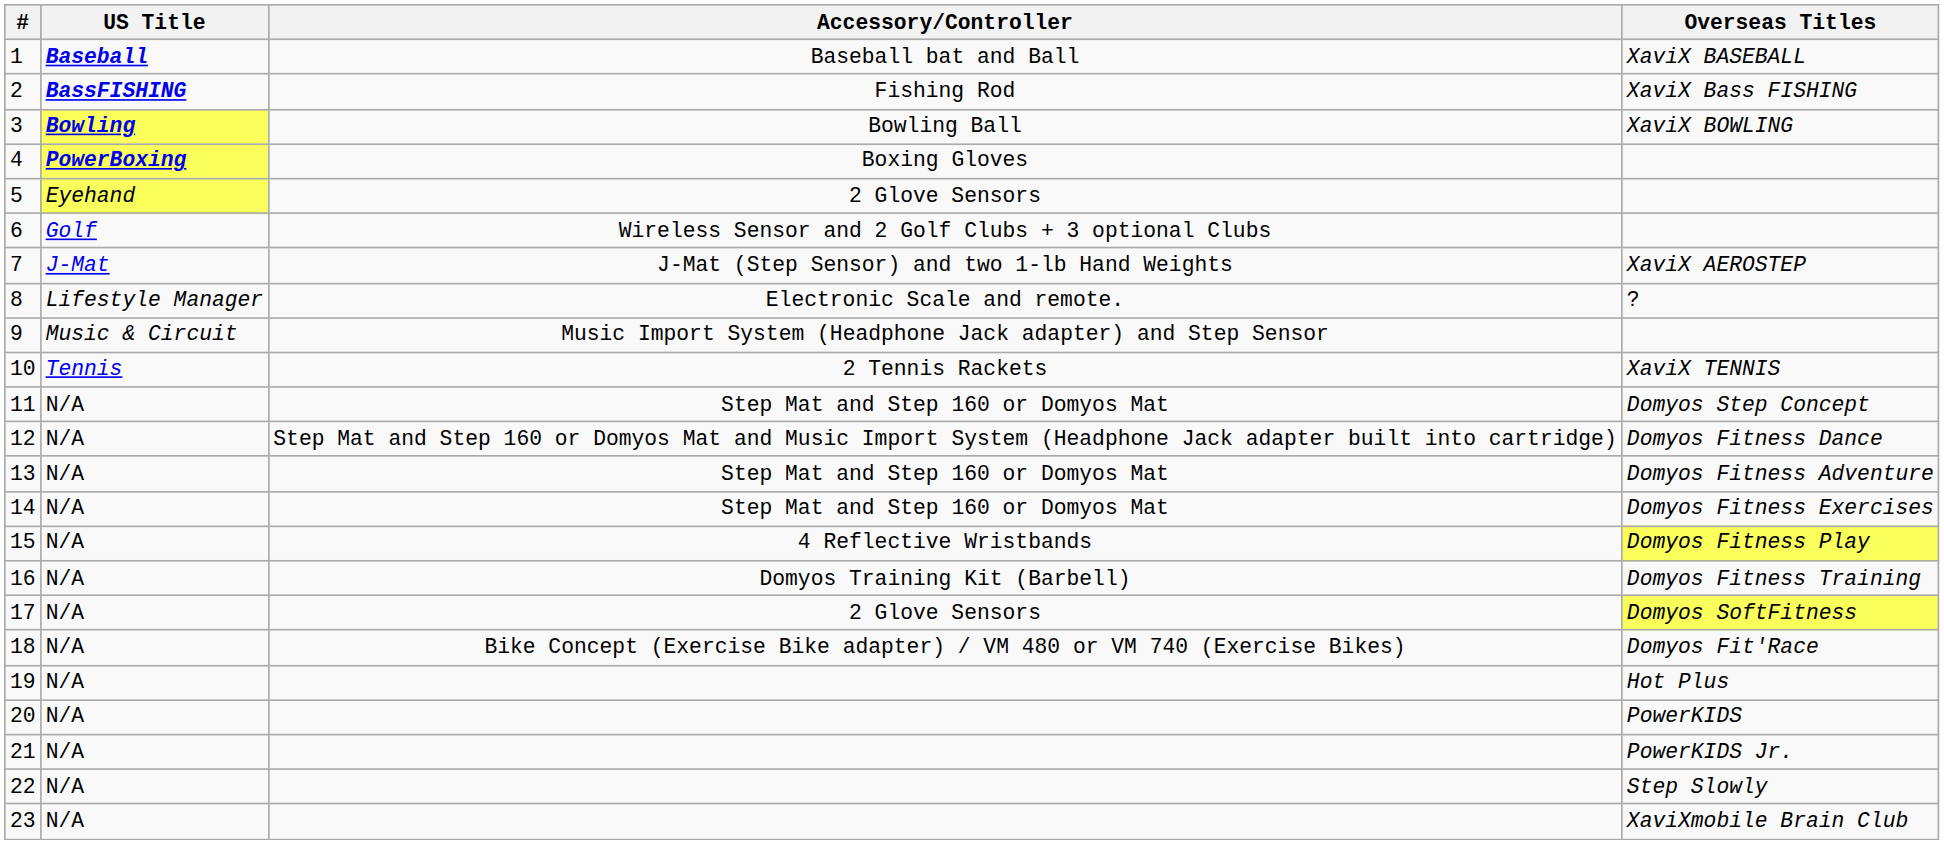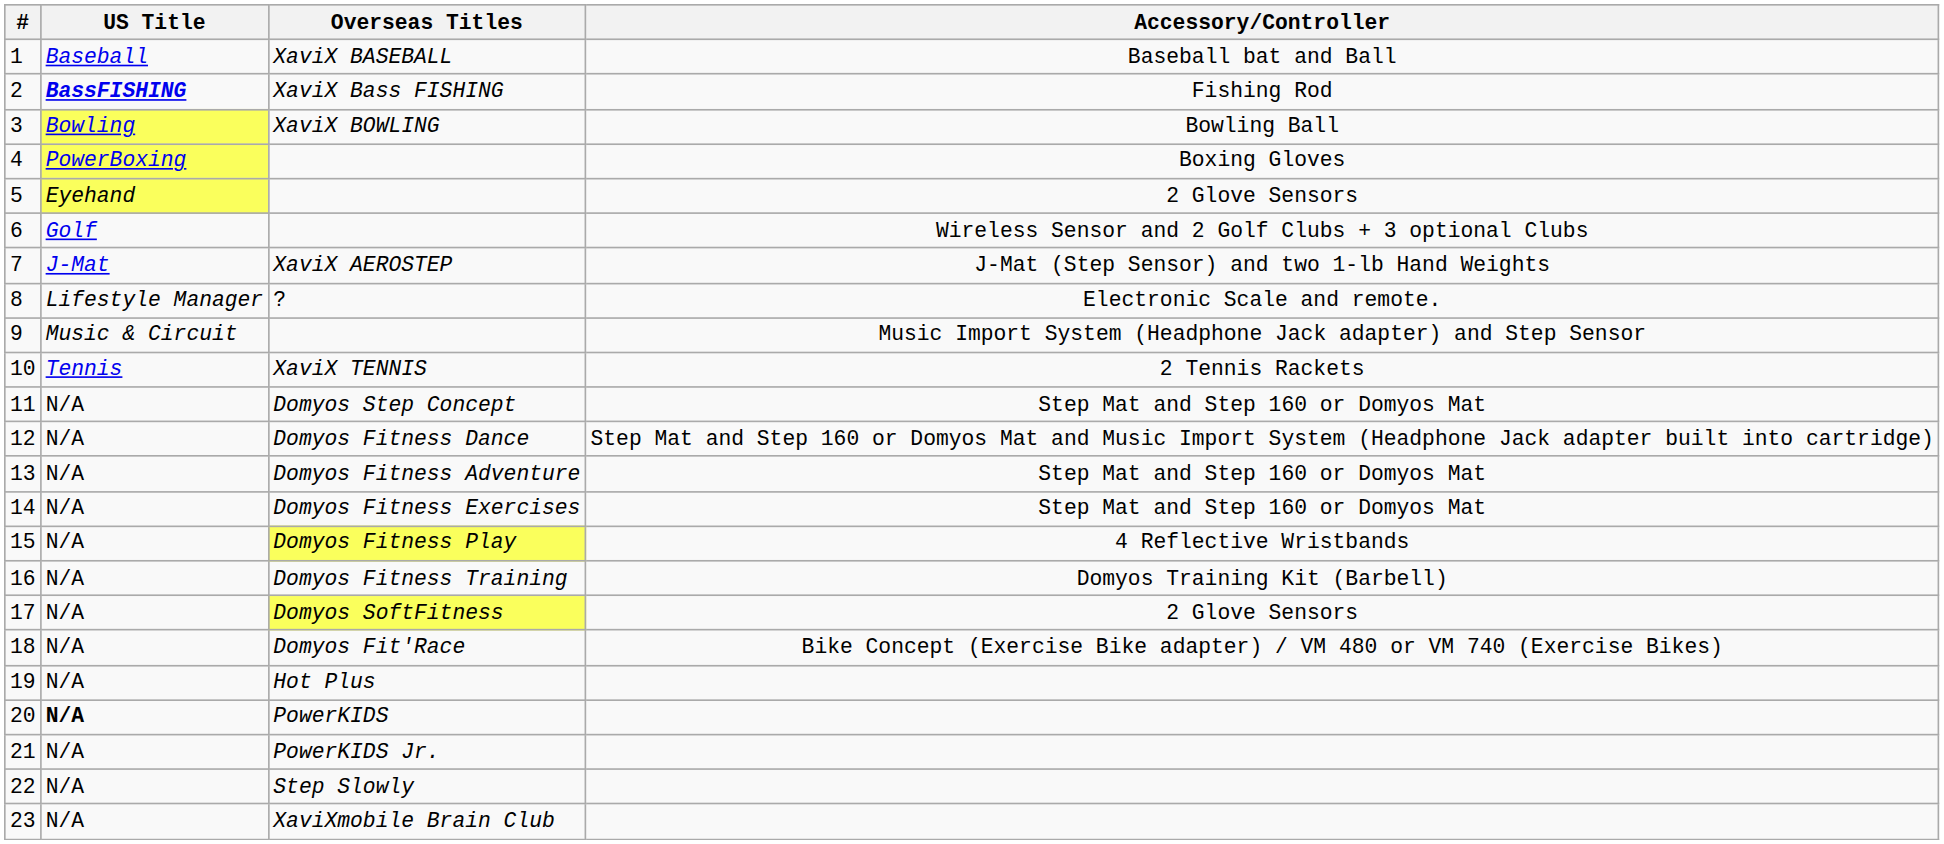columns swapped: Overseas Titles <-> Accessory/Controller
1 | US Title: bold -> normal
3 | US Title: bold -> normal
4 | US Title: bold -> normal
20 | US Title: normal -> bold
